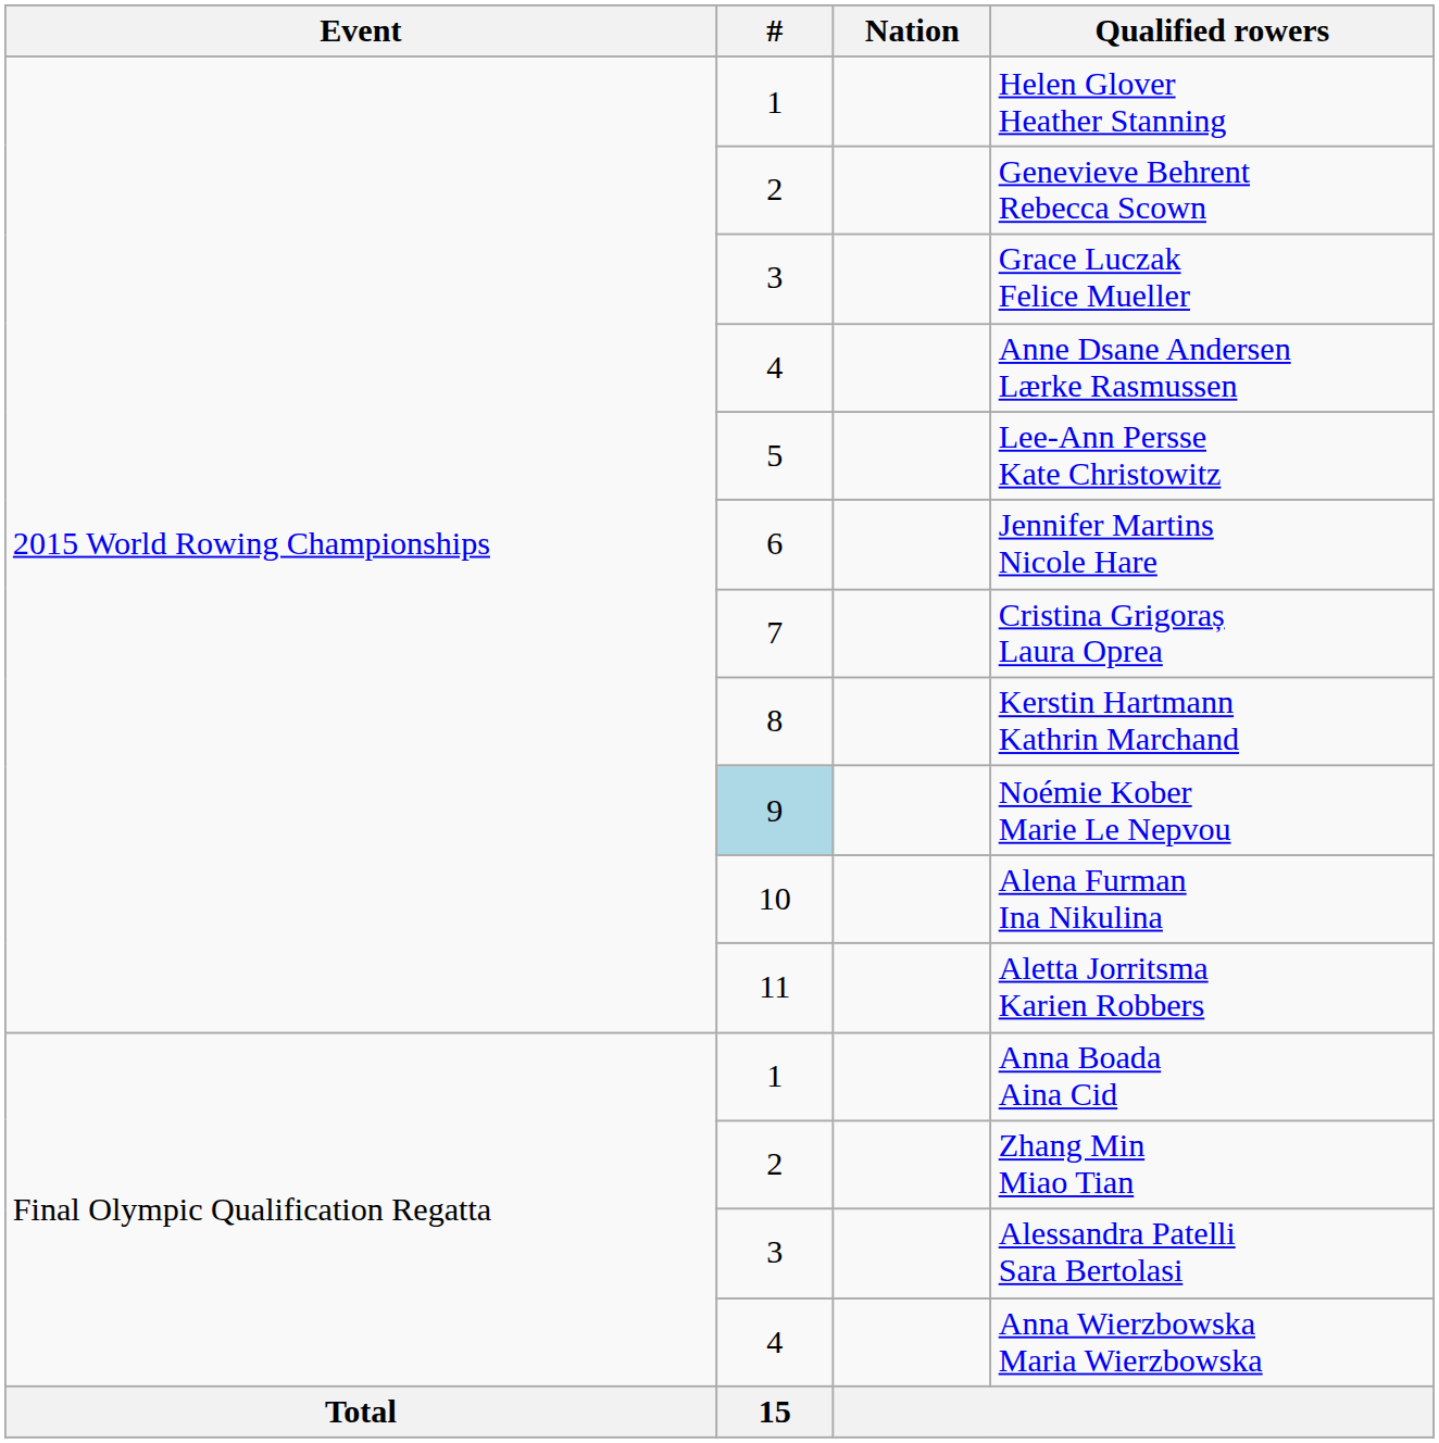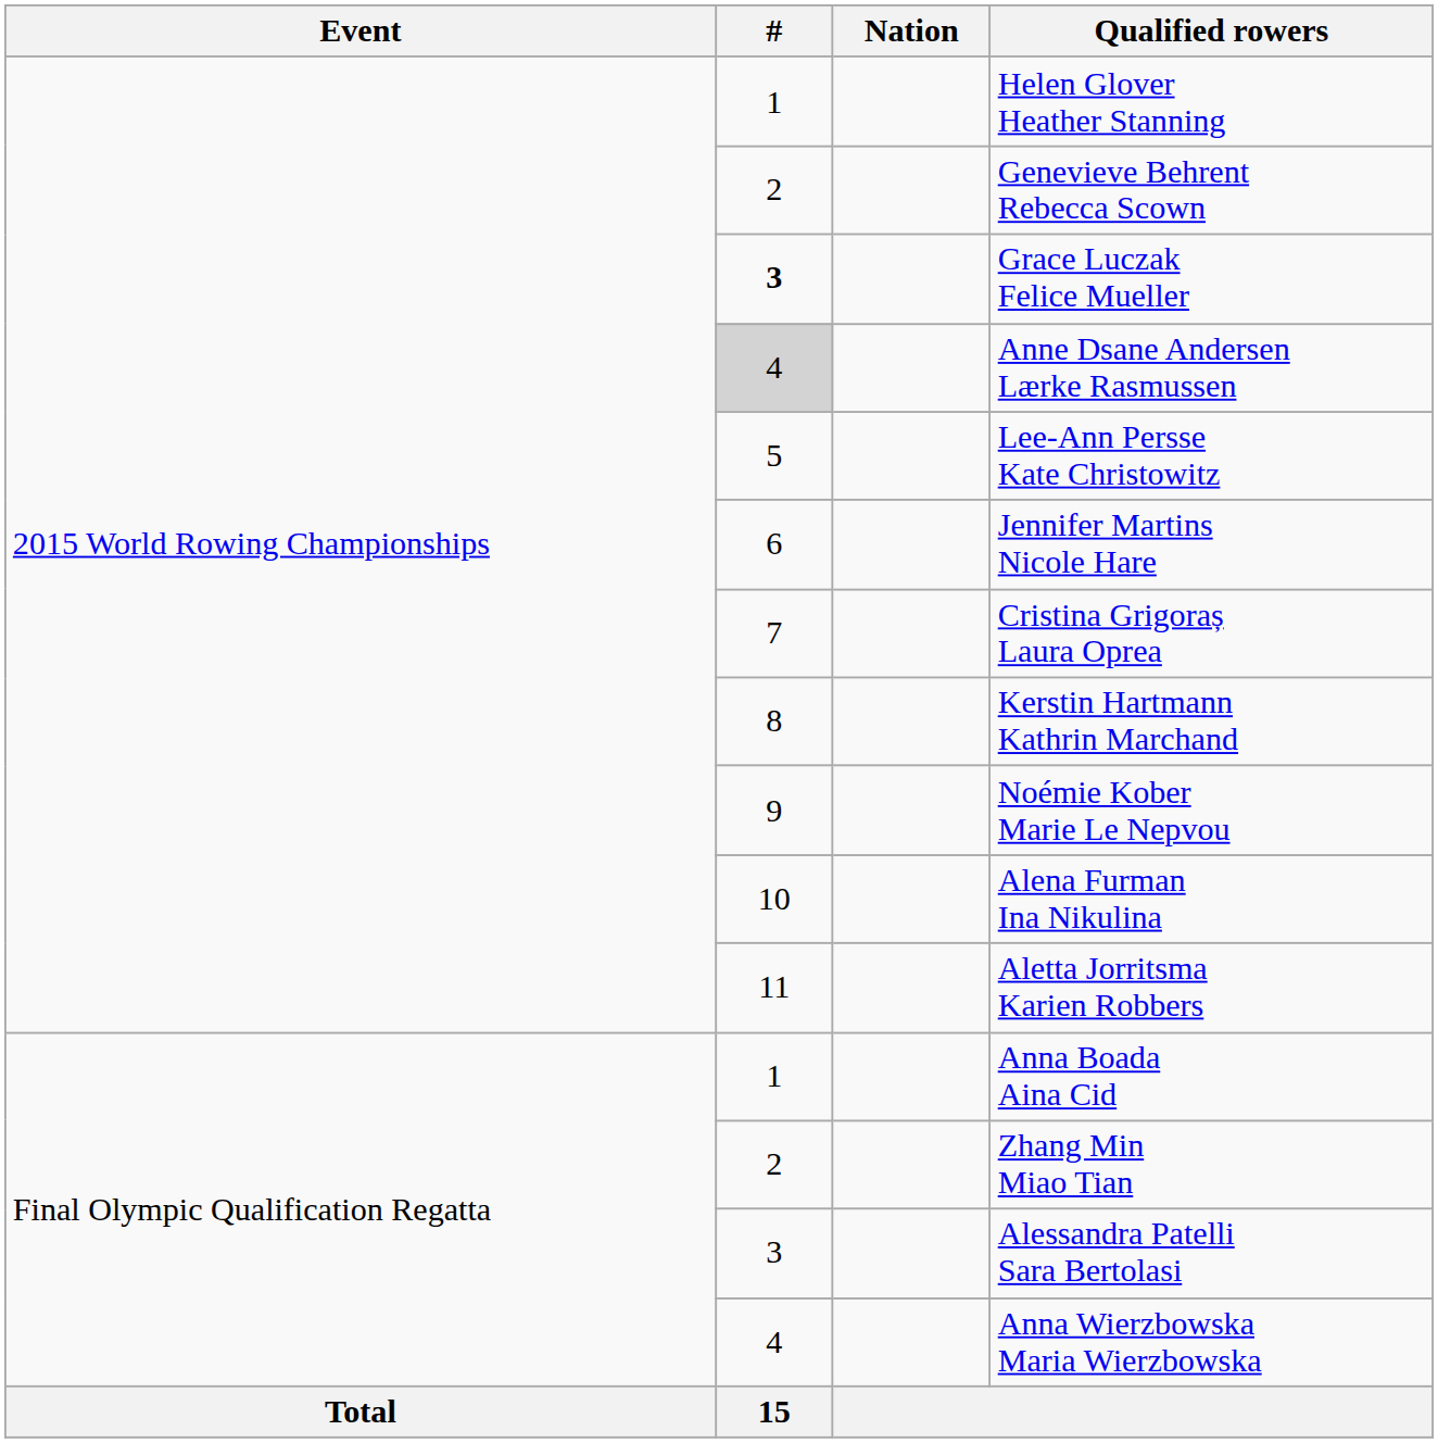Grace Luczak Felice Mueller | #: normal -> bold
Anne Dsane Andersen Lærke Rasmussen | #: no background -> lightgrey background
Noémie Kober Marie Le Nepvou | #: lightblue background -> no background
